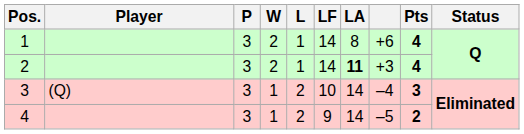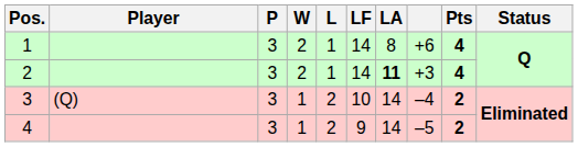row 4 | Pts: 3 -> 2
